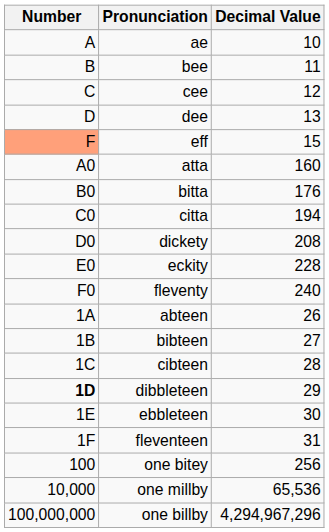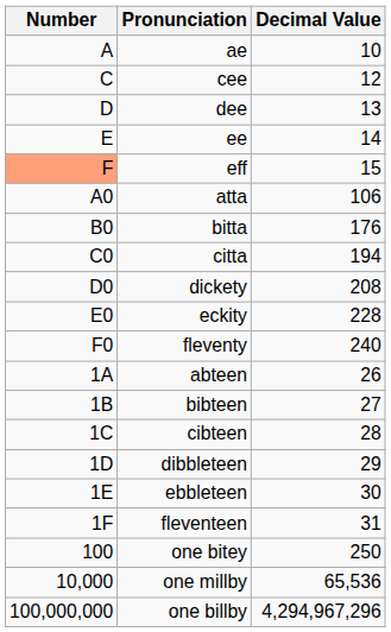- row: B | bee | 11
+ row: E | ee | 14
atta | Decimal Value: 160 -> 106
dibbleteen | Number: bold -> normal
one bitey | Decimal Value: 256 -> 250
